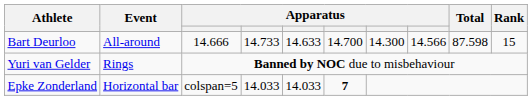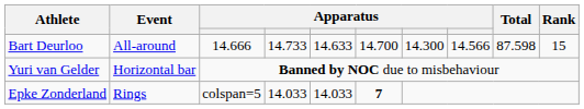Yuri van Gelder | Event: Rings -> Horizontal bar
Epke Zonderland | Event: Horizontal bar -> Rings
